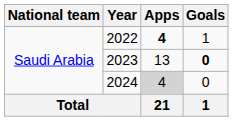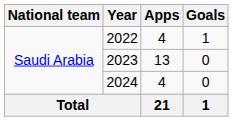2022 | Apps: bold -> normal
2023 | Goals: bold -> normal
2024 | Apps: lightgrey background -> no background
